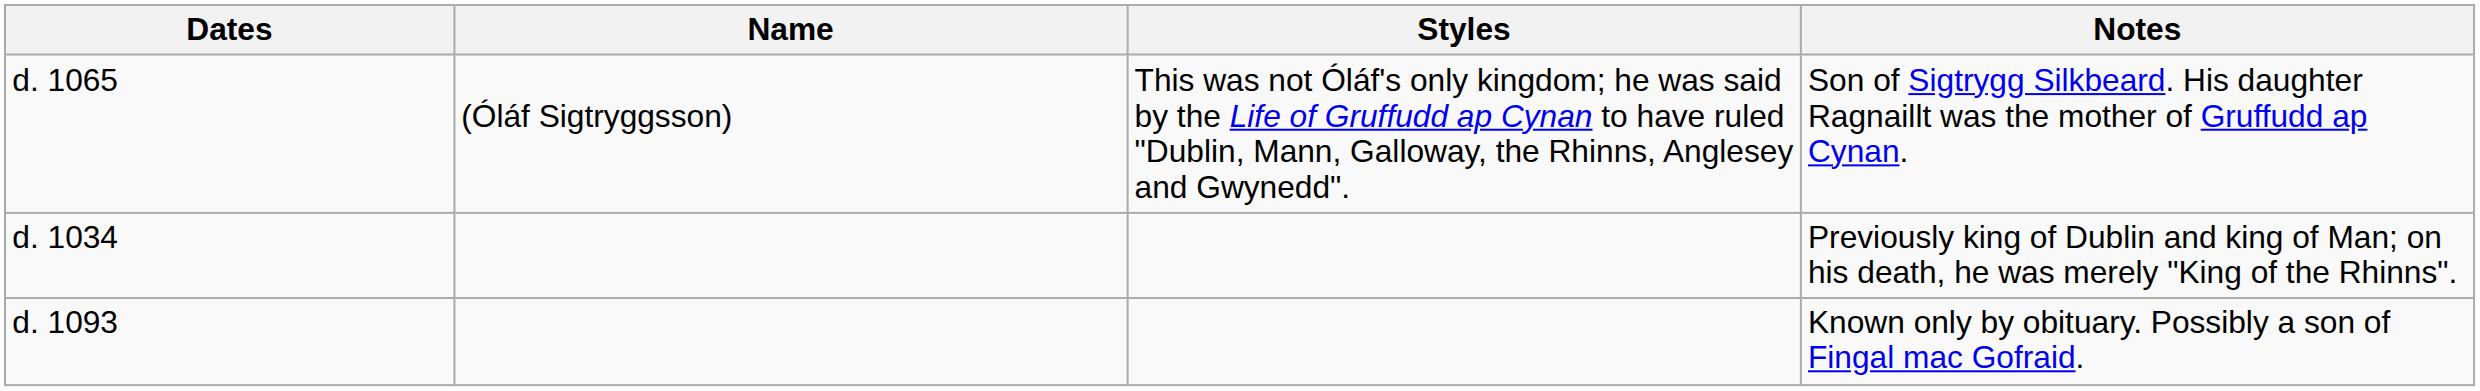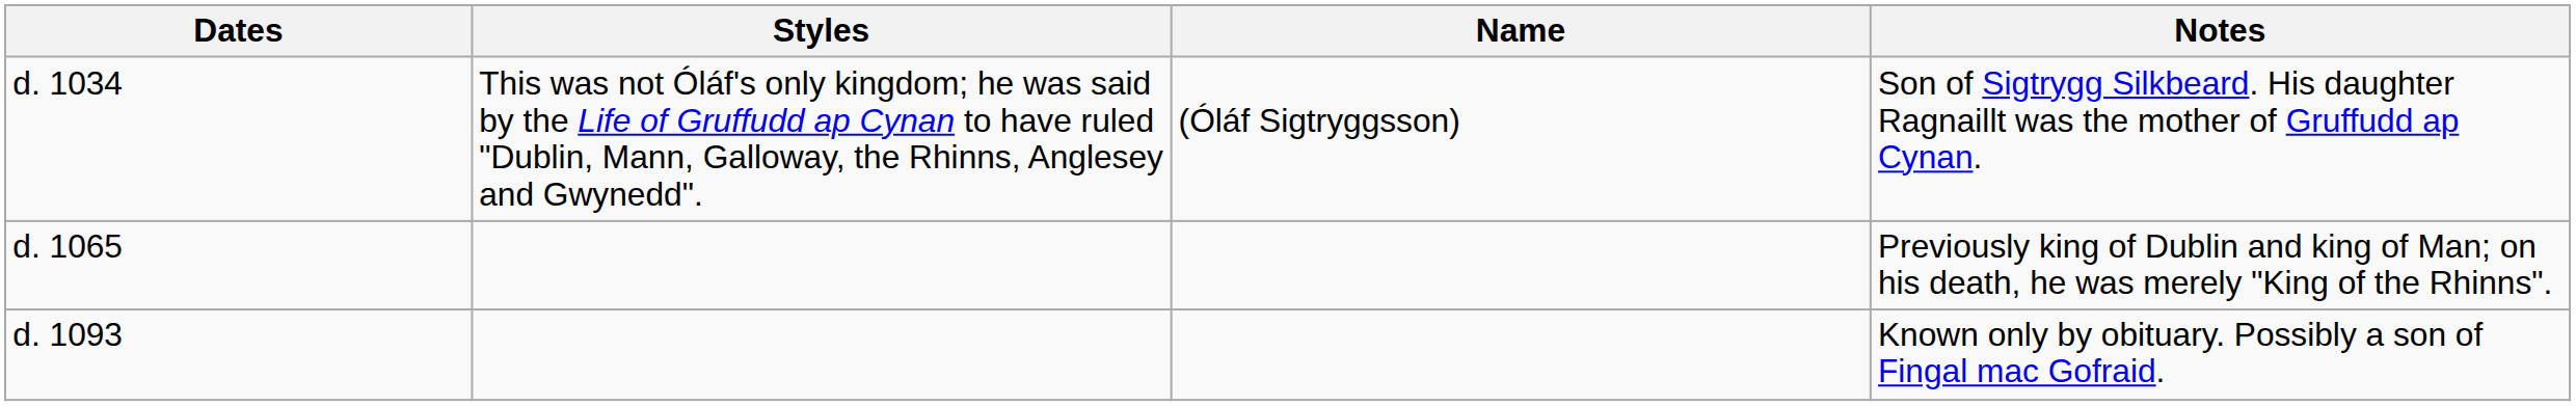columns swapped: Name <-> Styles
row 2 | Dates: d. 1065 -> d. 1034
row 3 | Dates: d. 1034 -> d. 1065
